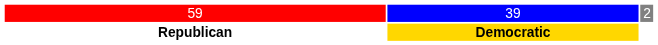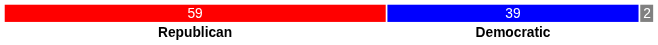Republican | column 2: gold background -> no background
